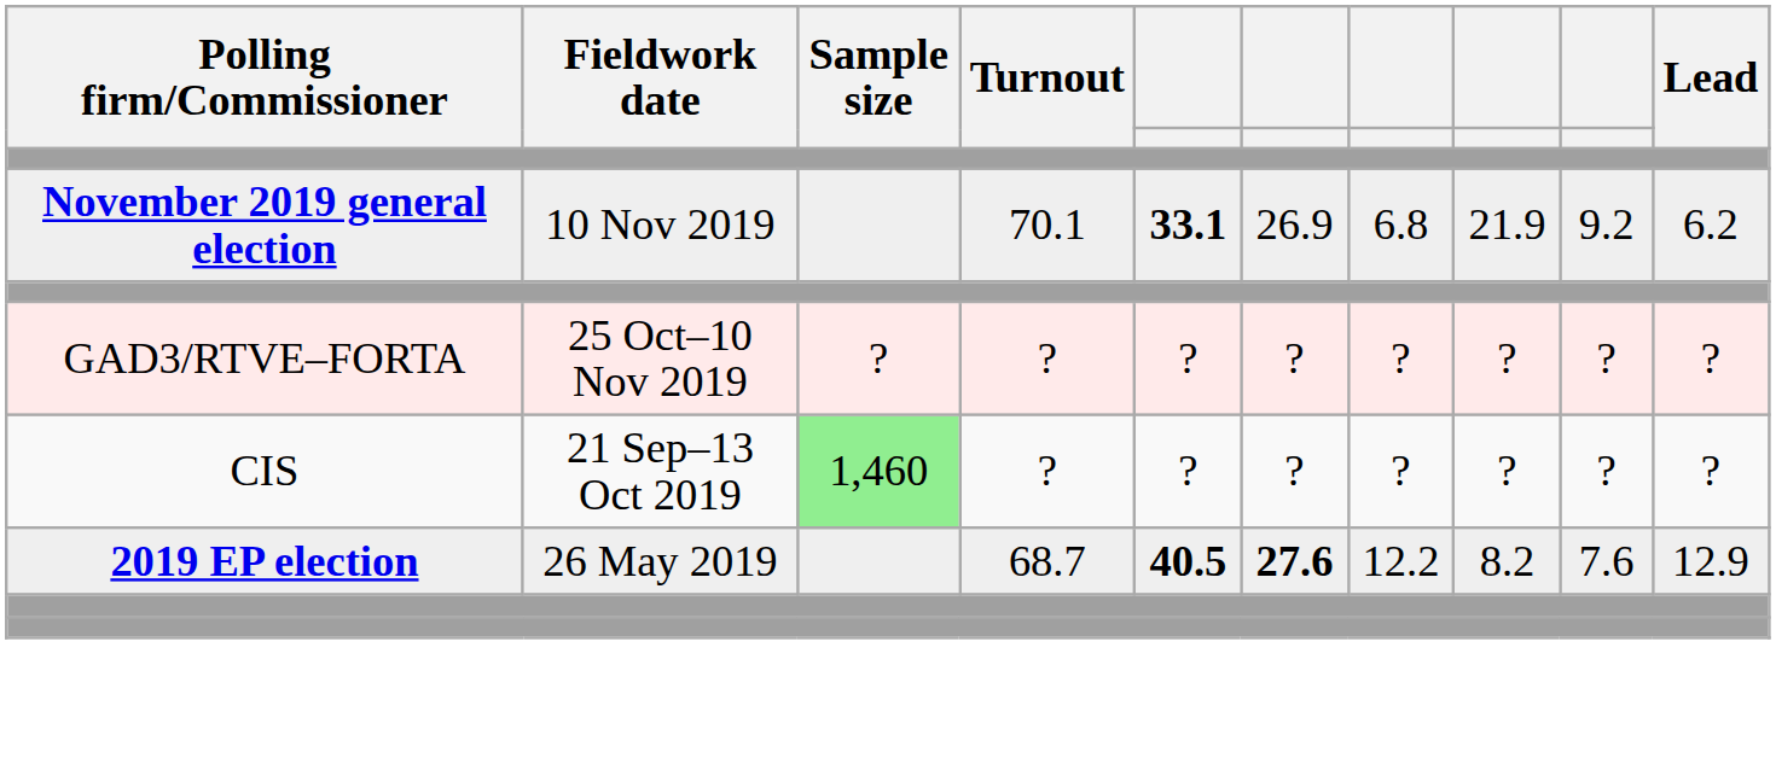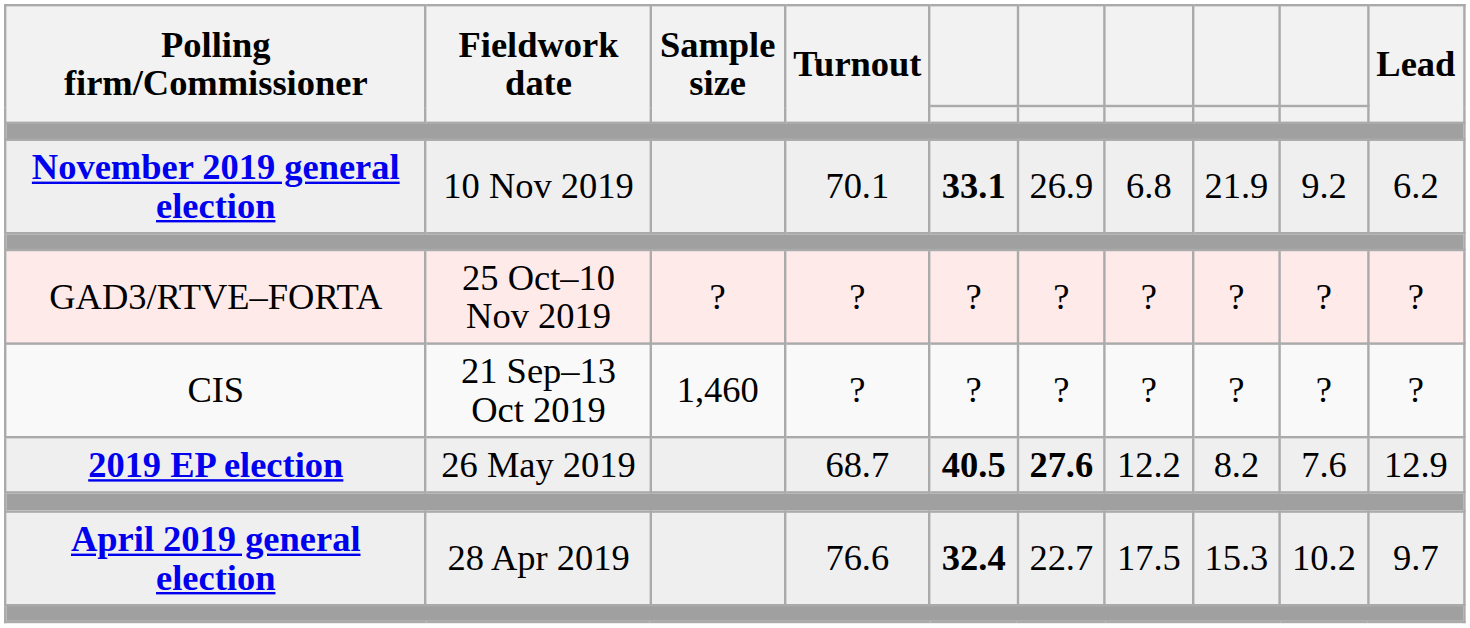CIS | Sample size: lightgreen background -> no background
+ row: April 2019 general election | 28 Apr 2019 | 76.6 | 32.4 | 22.7 | 17.5 | 15.3 | 10.2 | 9.7
